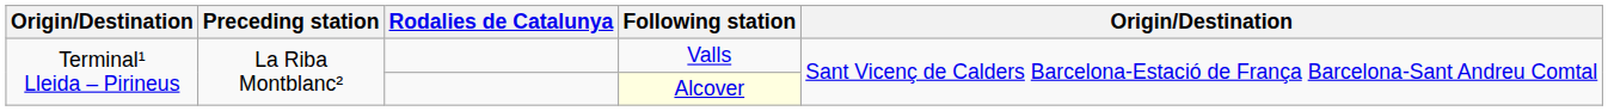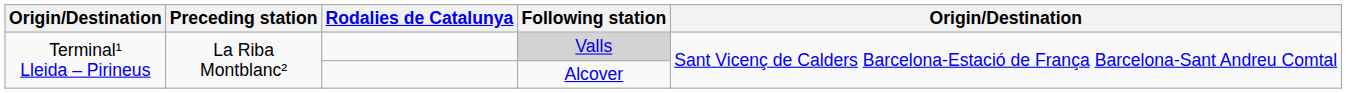Valls | Following station: no background -> lightgrey background
Alcover | Following station: lightyellow background -> no background
